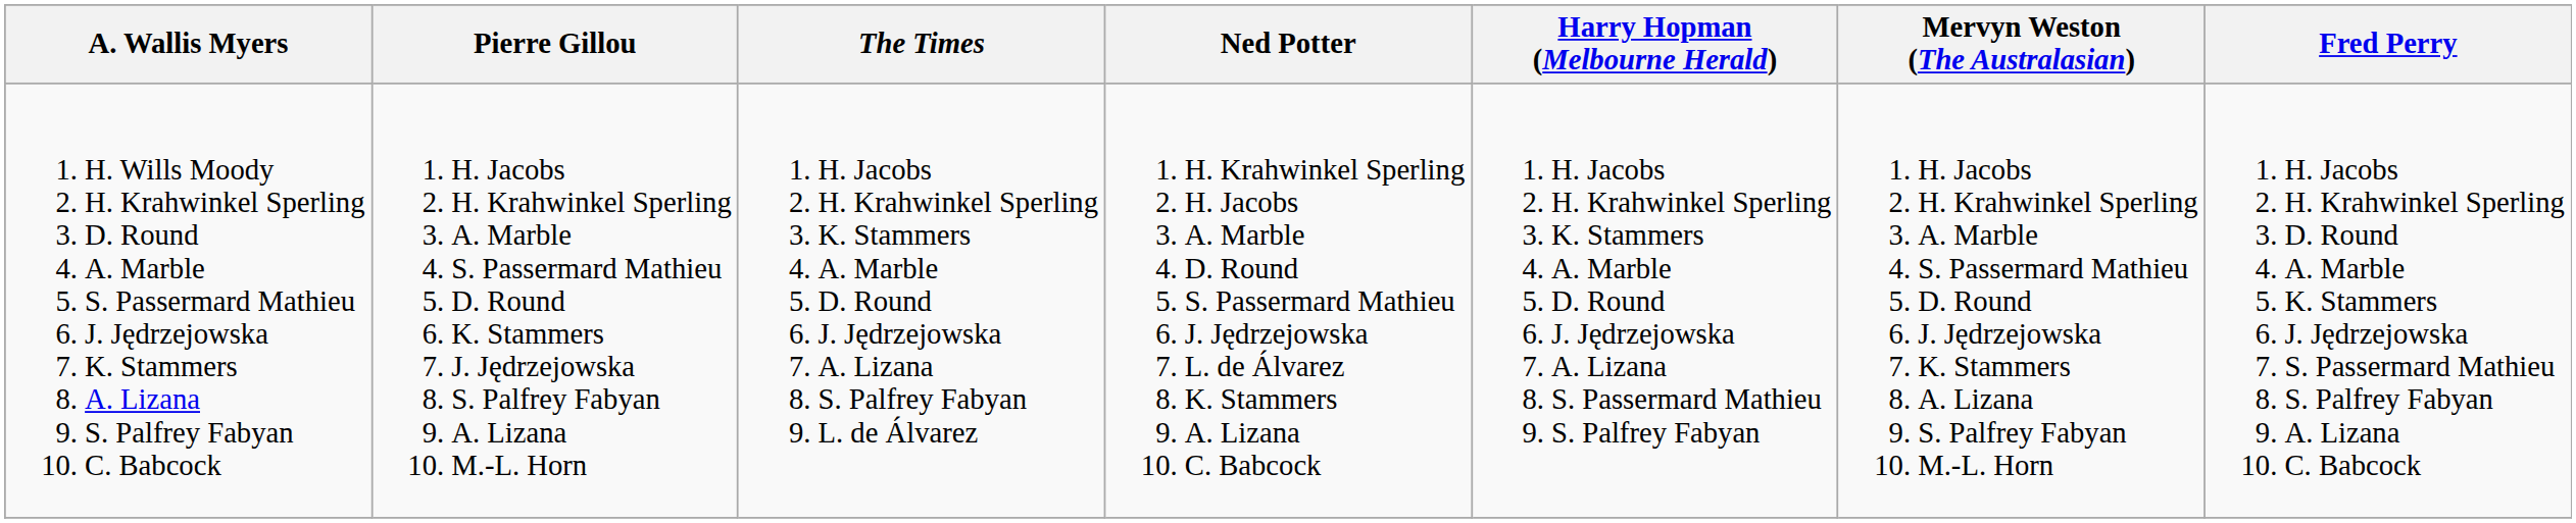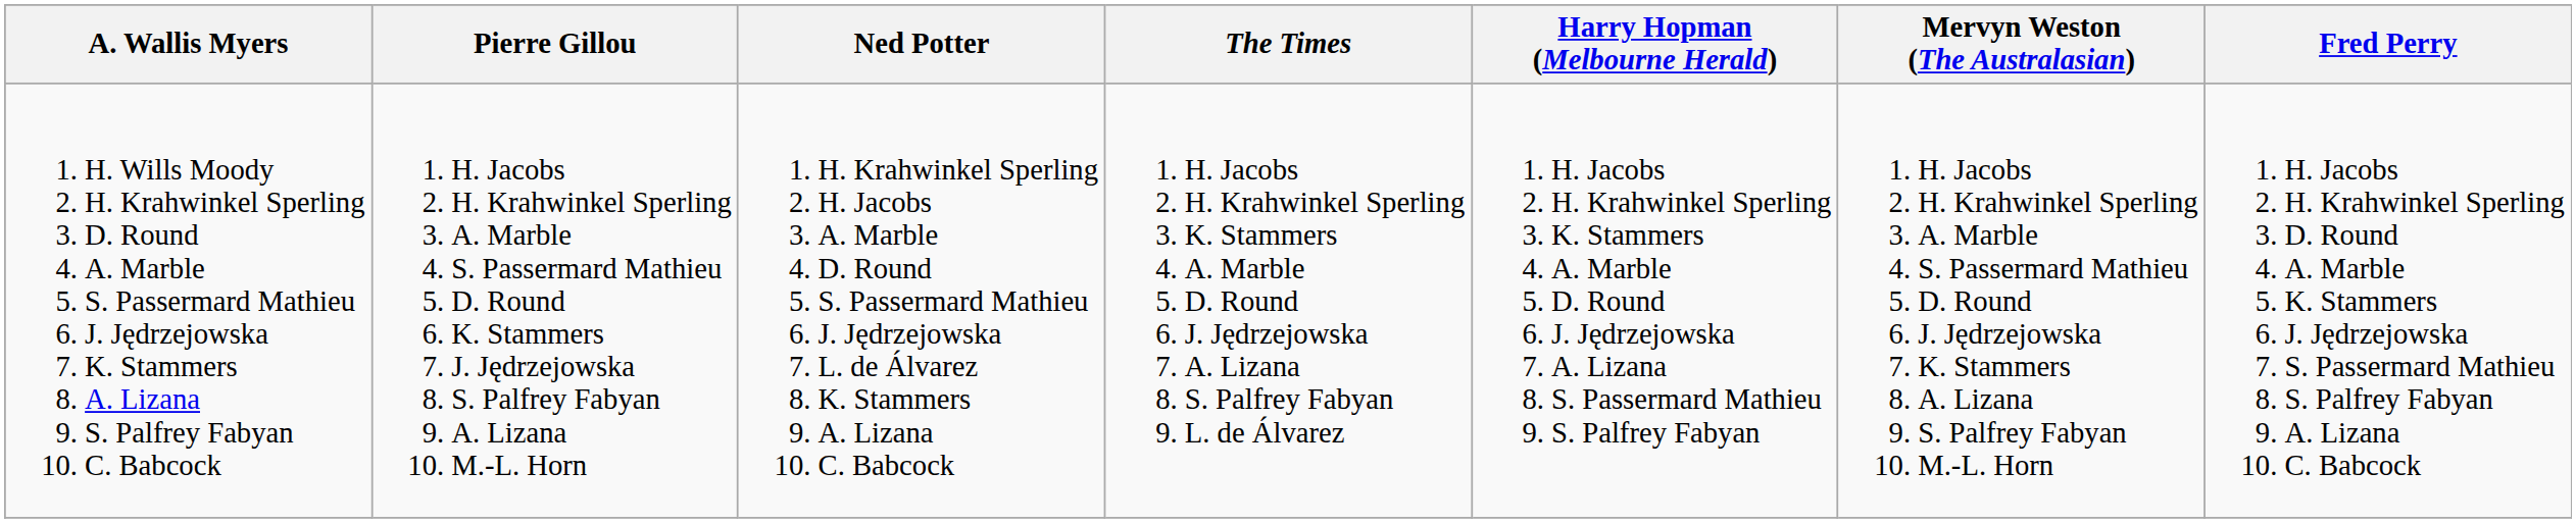columns swapped: Ned Potter <-> The Times
